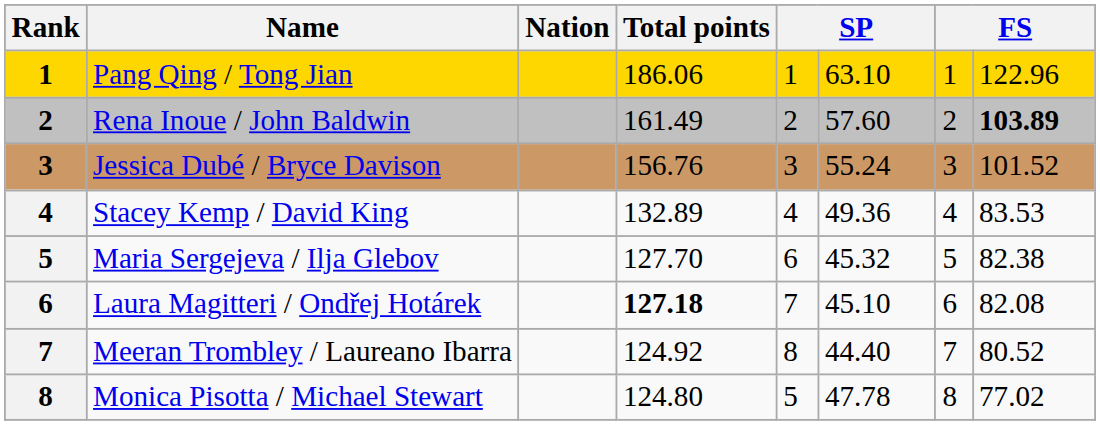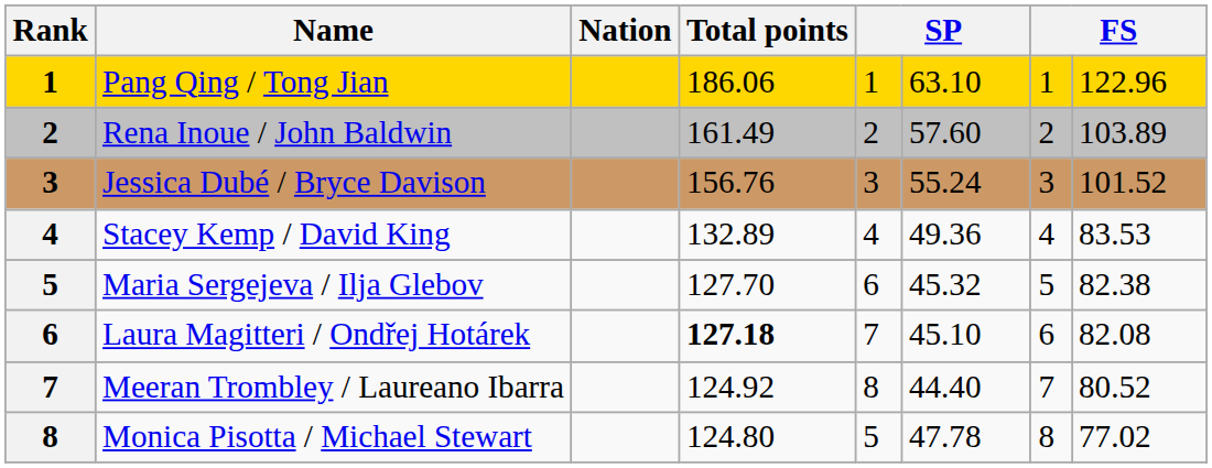Rena Inoue / John Baldwin | column 8: bold -> normal
